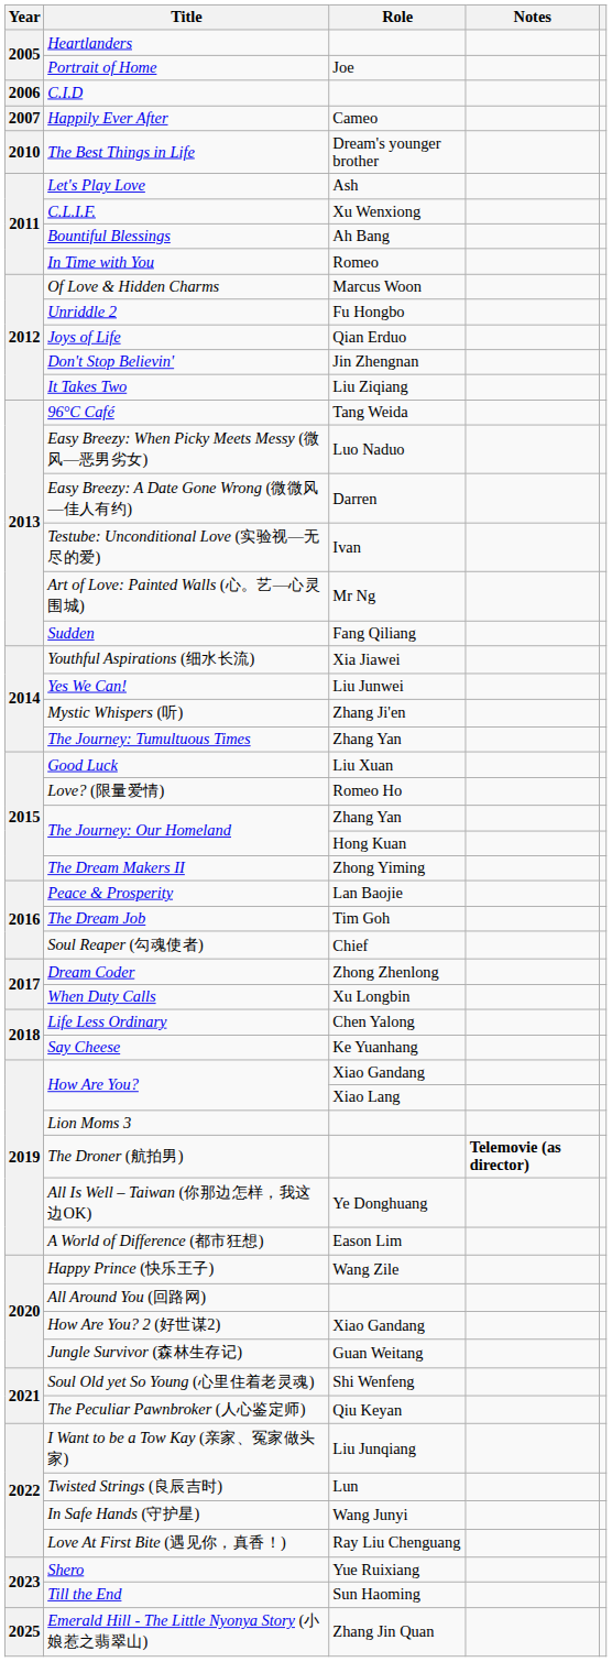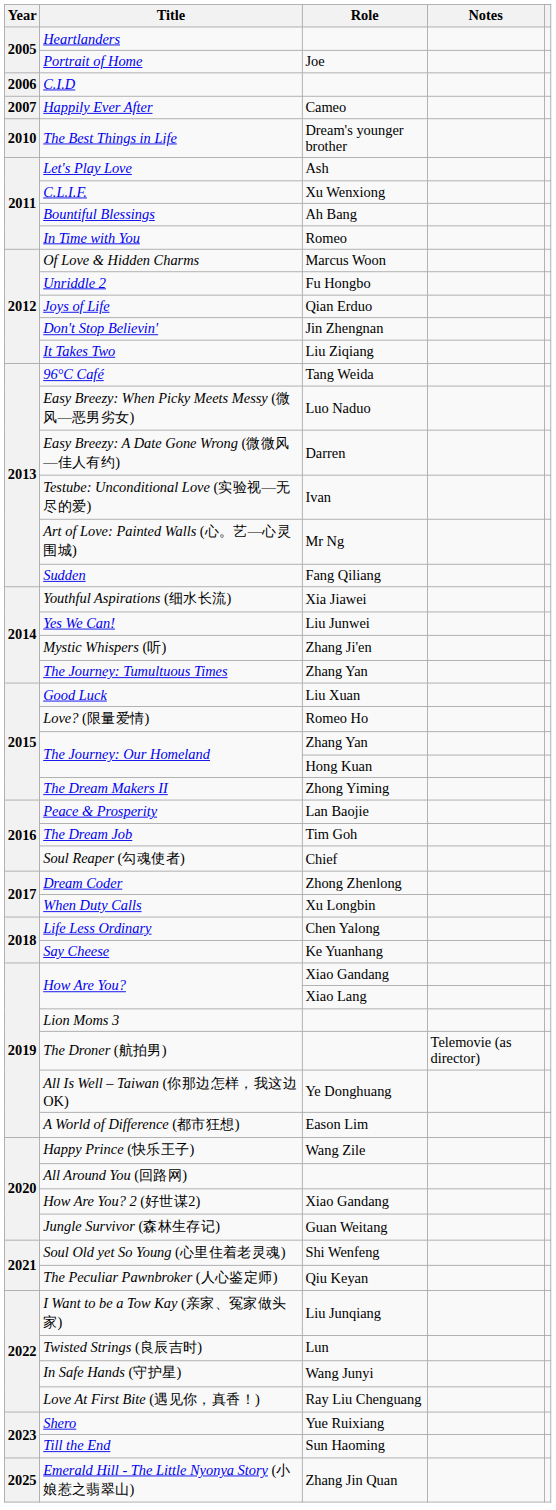The Droner (航拍男) | Notes: bold -> normal
